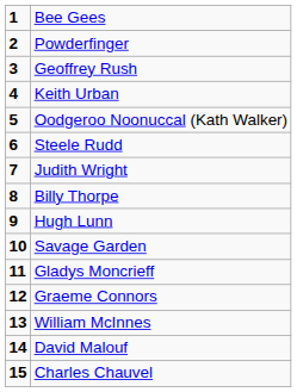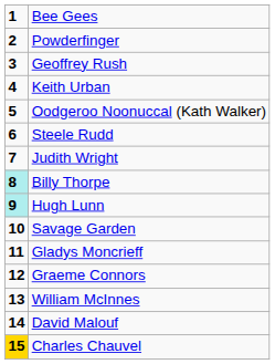Billy Thorpe | column 1: no background -> paleturquoise background
Hugh Lunn | column 1: no background -> paleturquoise background
Charles Chauvel | column 1: no background -> gold background
